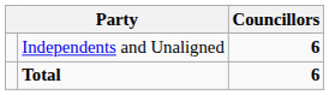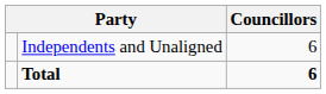Independents and Unaligned | Councillors: bold -> normal
